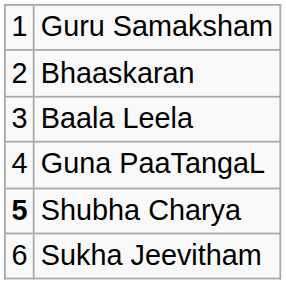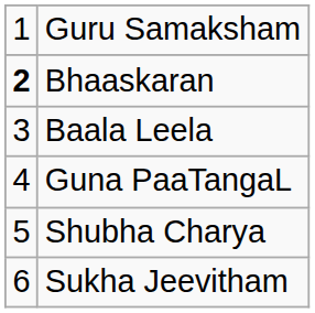Bhaaskaran | column 1: normal -> bold
Shubha Charya | column 1: bold -> normal
